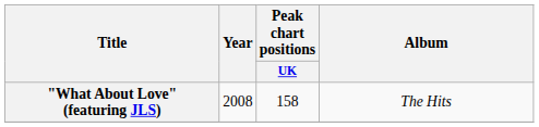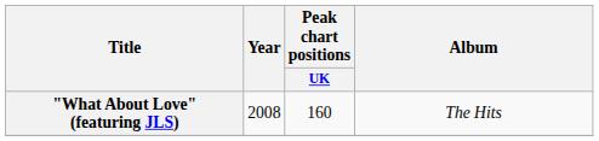"What About Love" (featuring JLS) | Peak chart positions / UK: 158 -> 160
